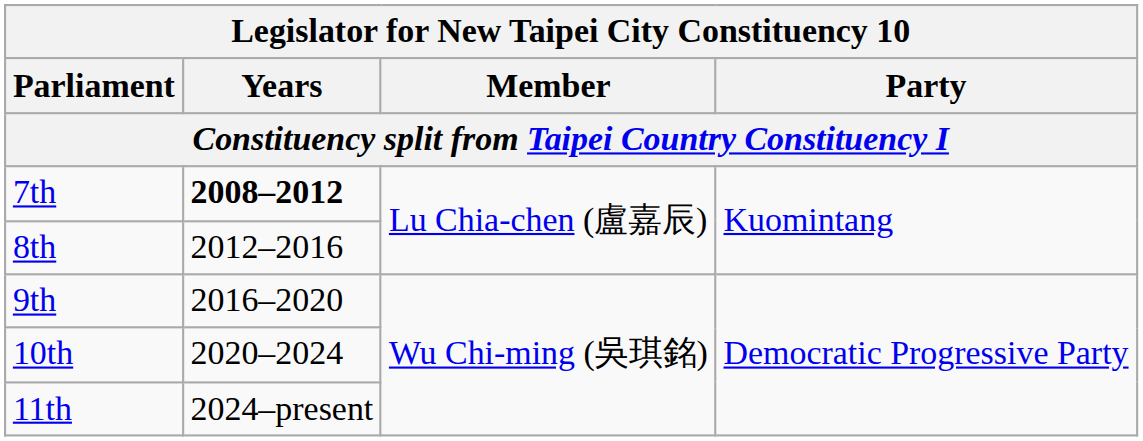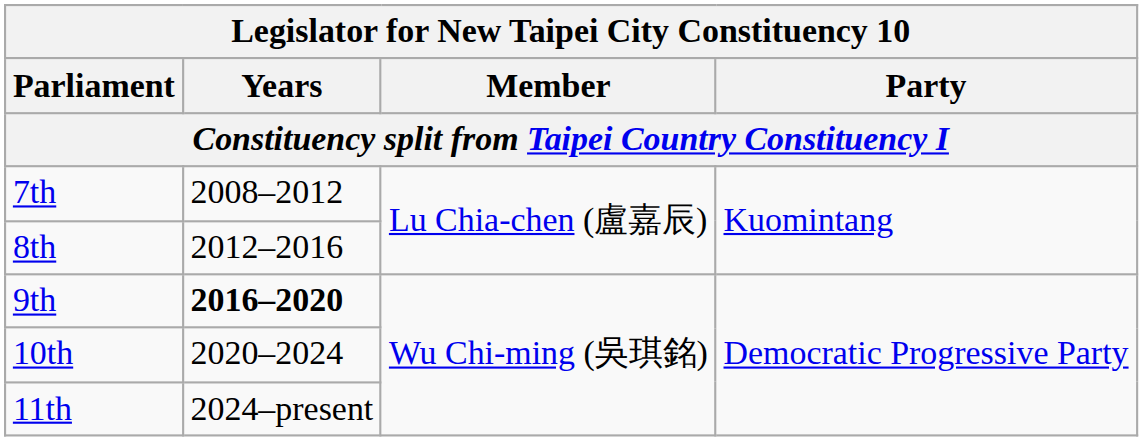7th | Years: bold -> normal
9th | Years: normal -> bold
